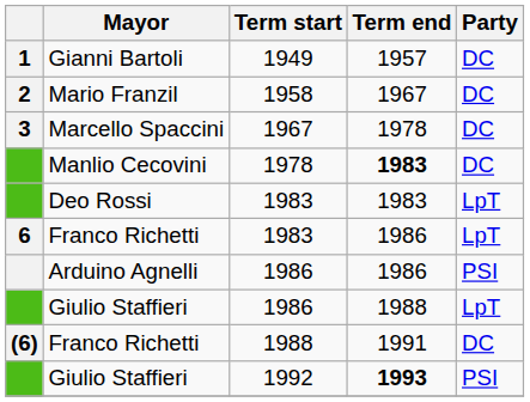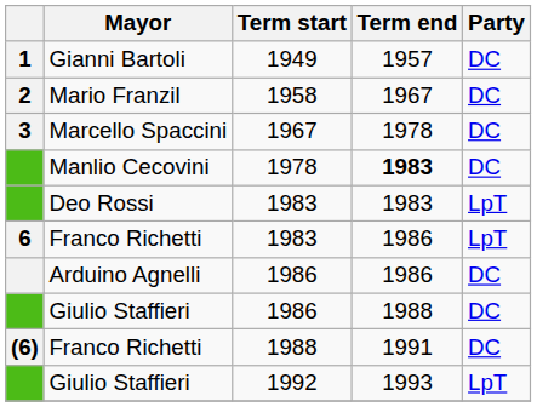Arduino Agnelli | Party: PSI -> DC
Giulio Staffieri / 1986 | Party: LpT -> DC
Giulio Staffieri / 1992 | Term end: bold -> normal
Giulio Staffieri / 1992 | Party: PSI -> LpT
